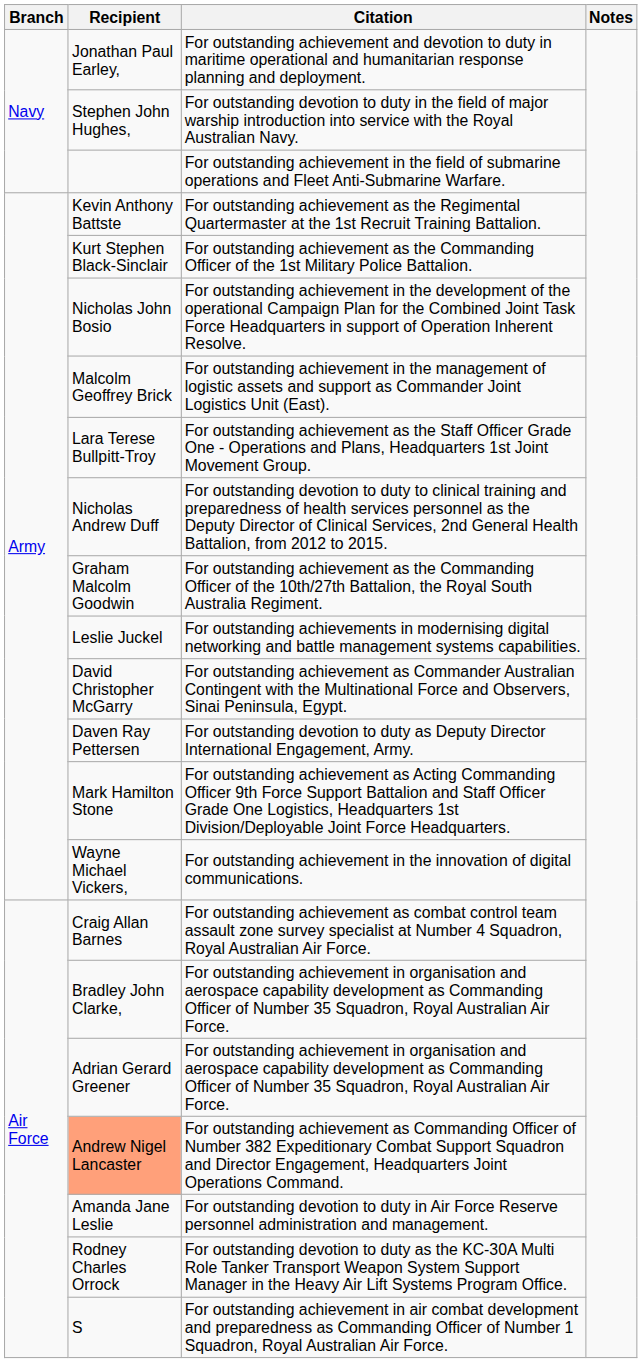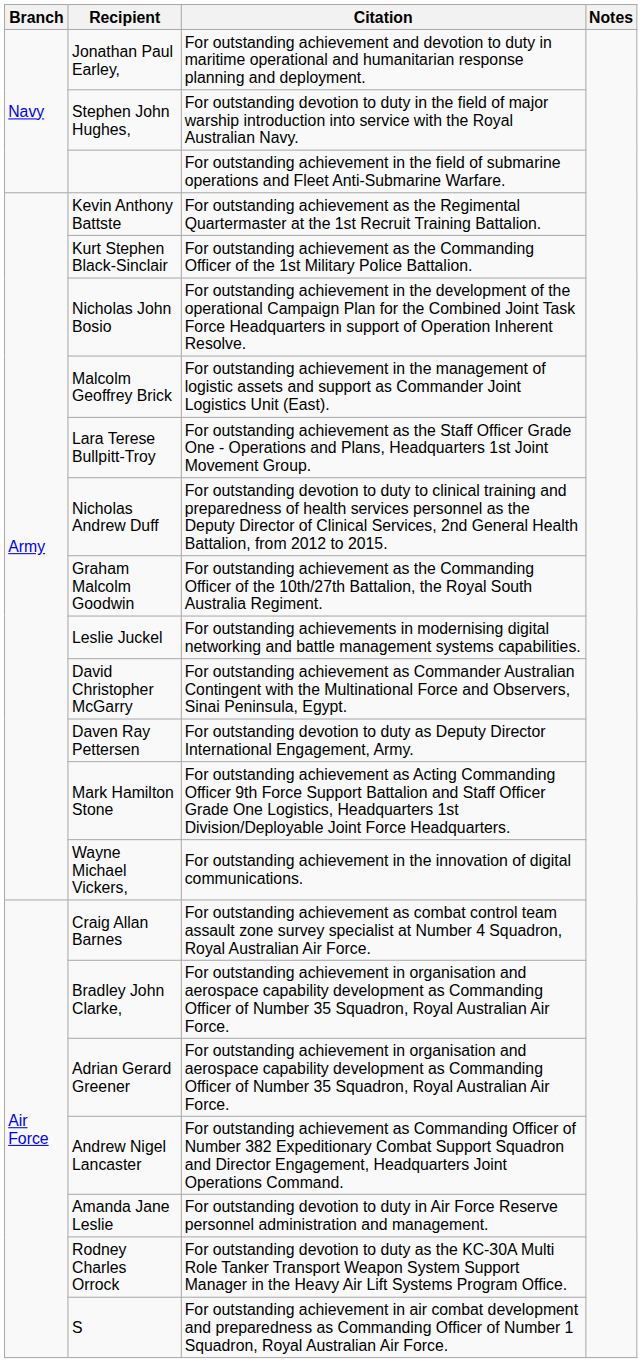Andrew Nigel Lancaster | Recipient: lightsalmon background -> no background
